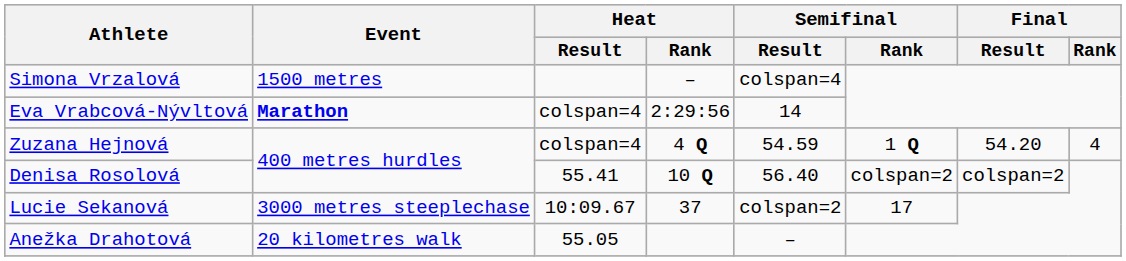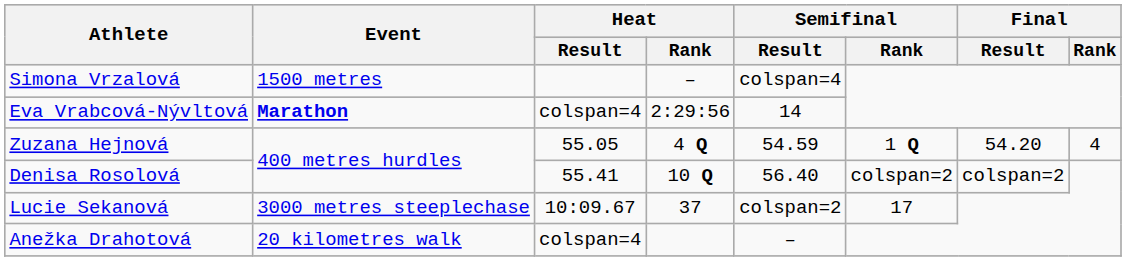Zuzana Hejnová | Heat / Result: colspan=4 -> 55.05
Anežka Drahotová | Heat / Result: 55.05 -> colspan=4
